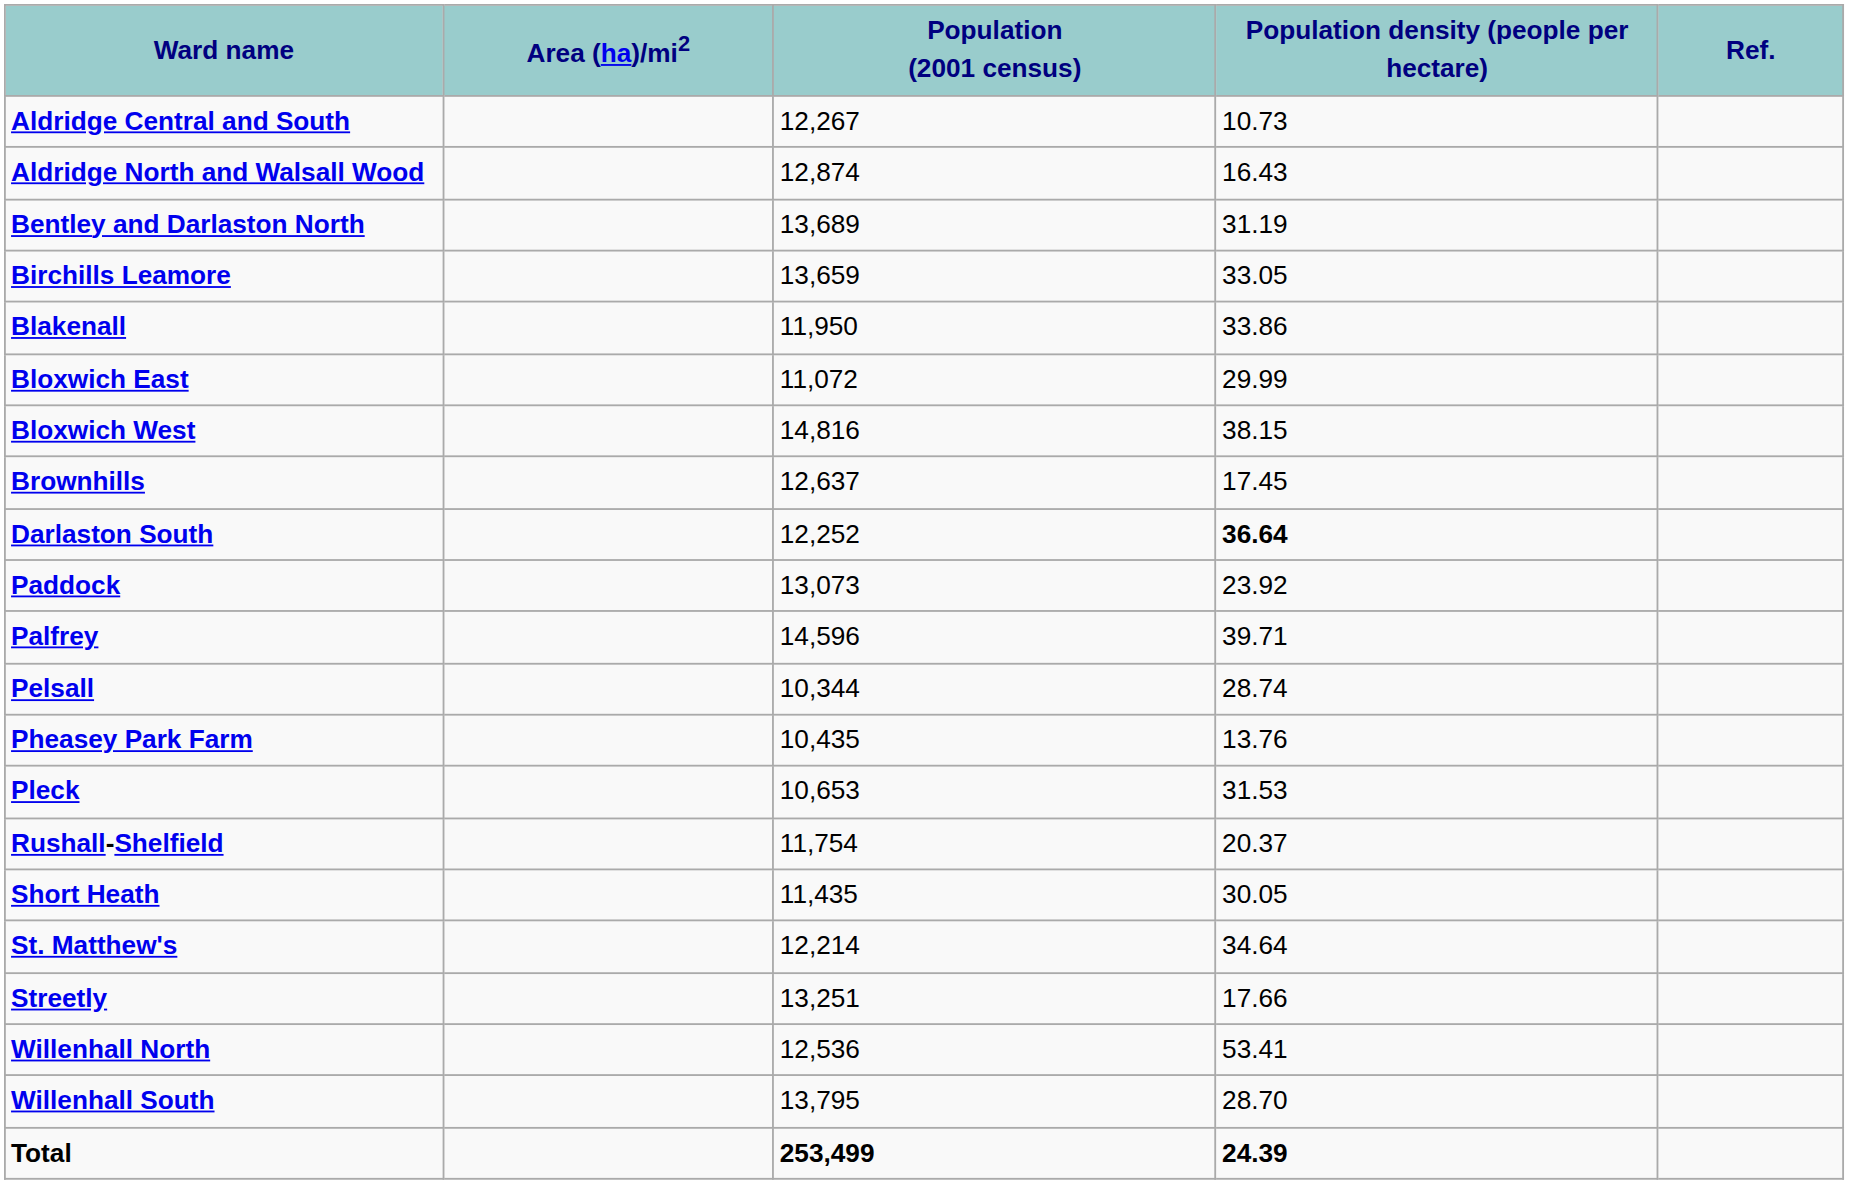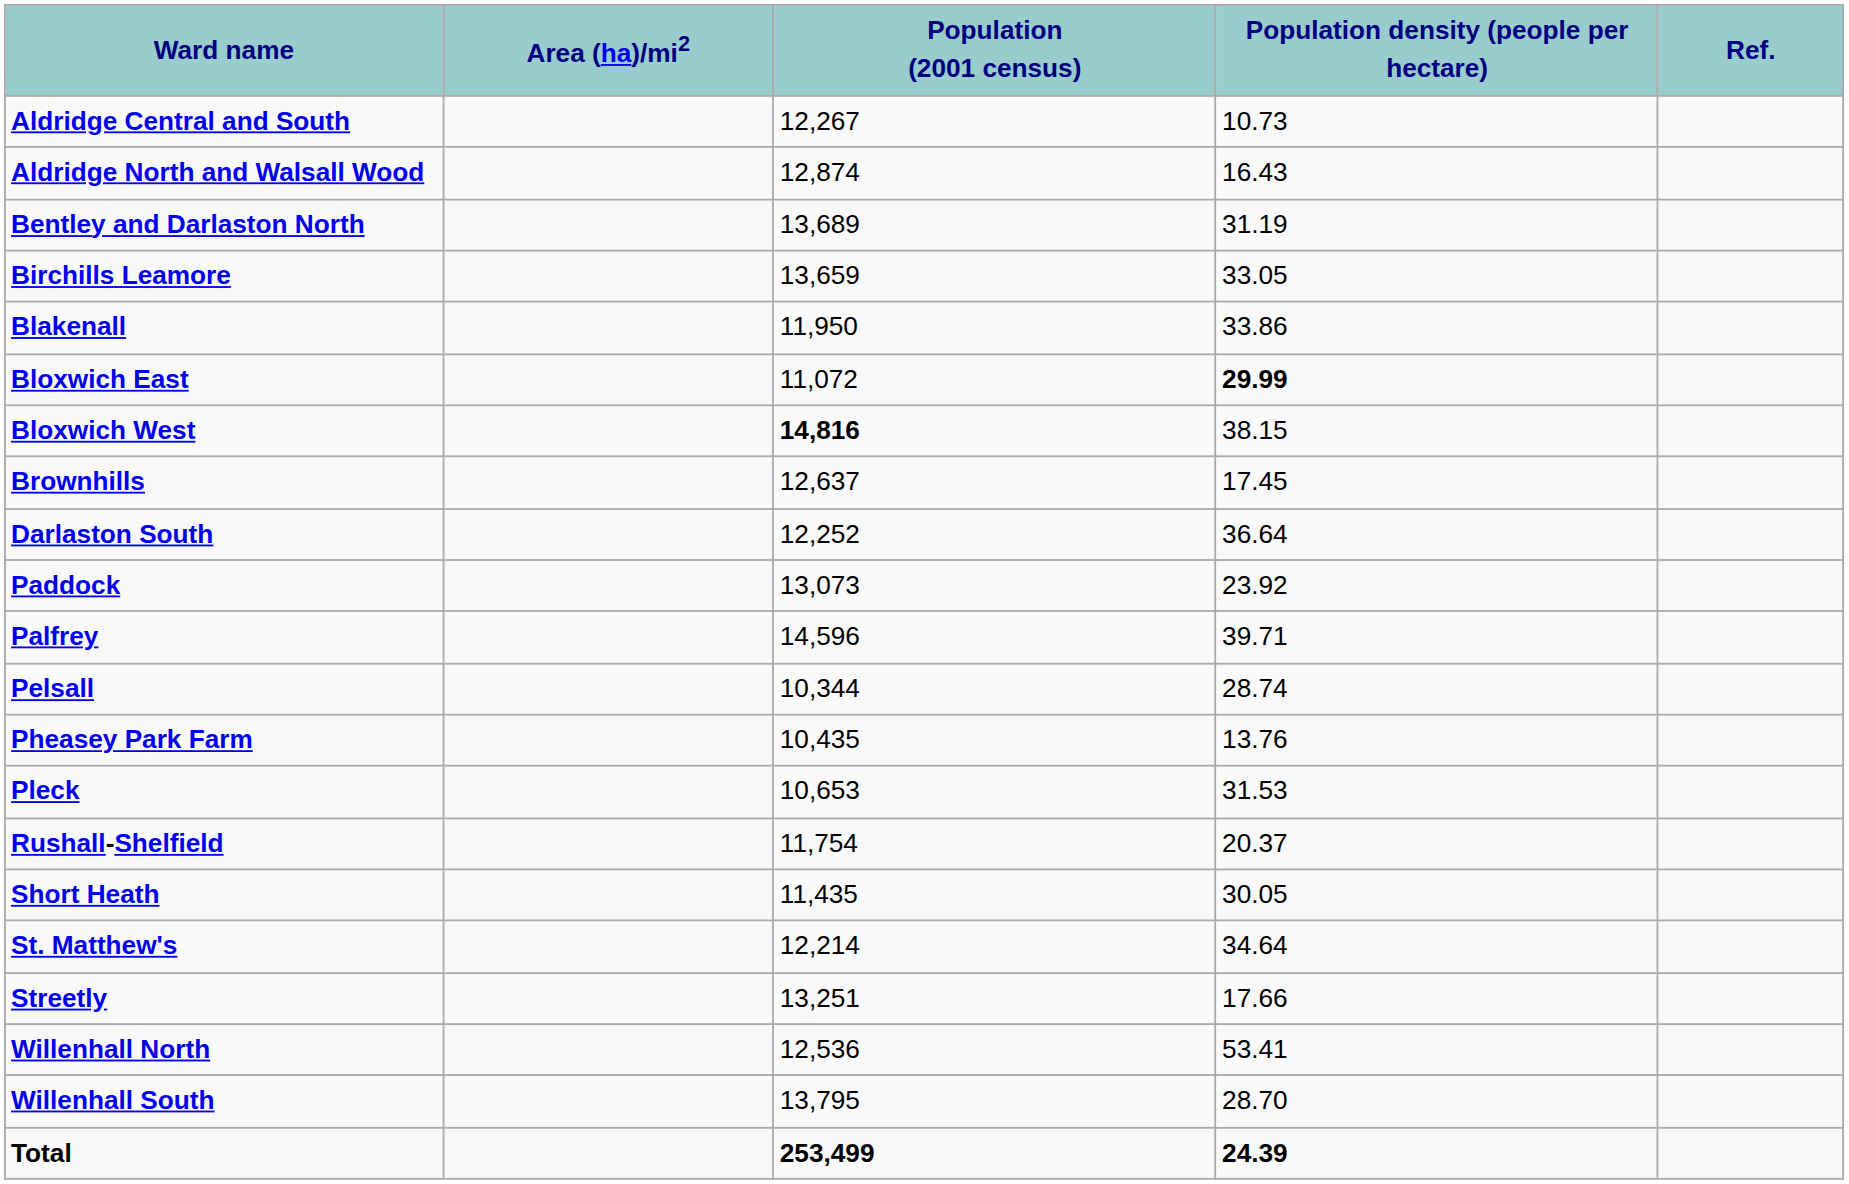Bloxwich East | Population density (people per hectare): normal -> bold
Bloxwich West | Population (2001 census): normal -> bold
Darlaston South | Population density (people per hectare): bold -> normal
